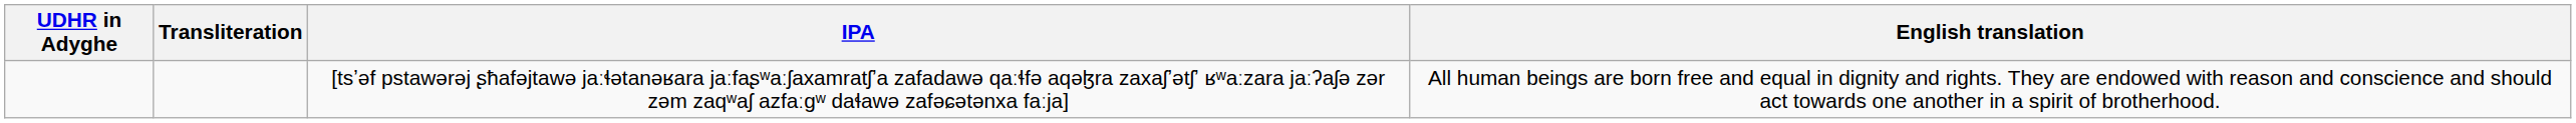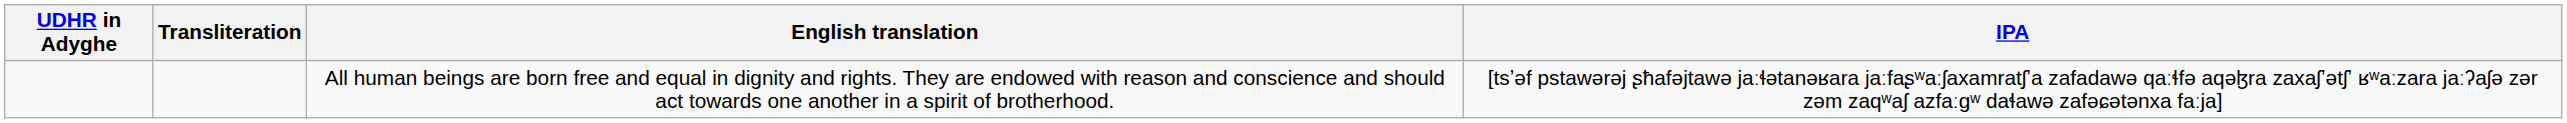columns swapped: IPA <-> English translation
